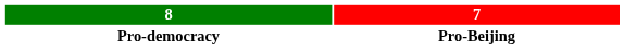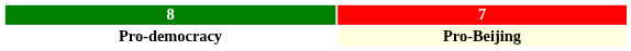Pro-democracy | 7: no background -> lightyellow background
